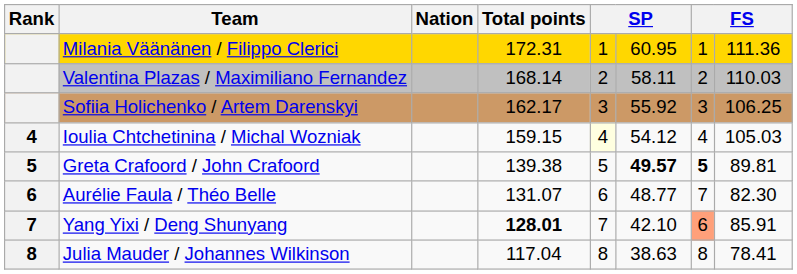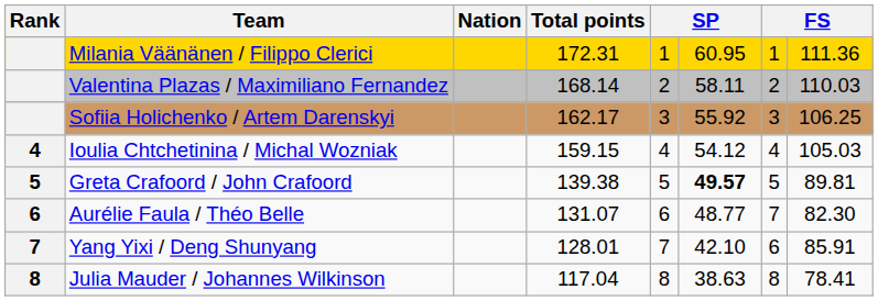Ioulia Chtchetinina / Michal Wozniak | column 5: lightyellow background -> no background
Greta Crafoord / John Crafoord | column 7: bold -> normal
Yang Yixi / Deng Shunyang | Total points: bold -> normal
Yang Yixi / Deng Shunyang | column 7: lightsalmon background -> no background
